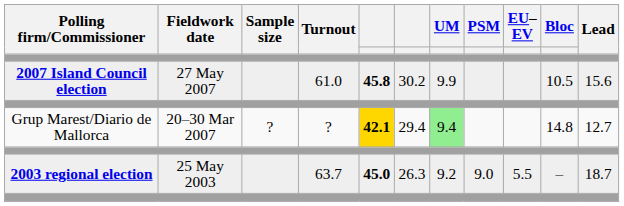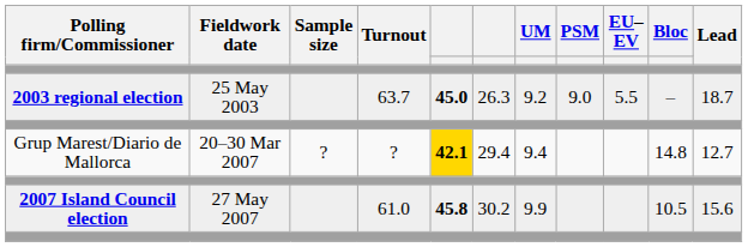rows swapped: 2007 Island Council election <-> 2003 regional election
Grup Marest/Diario de Mallorca | UM: lightgreen background -> no background
